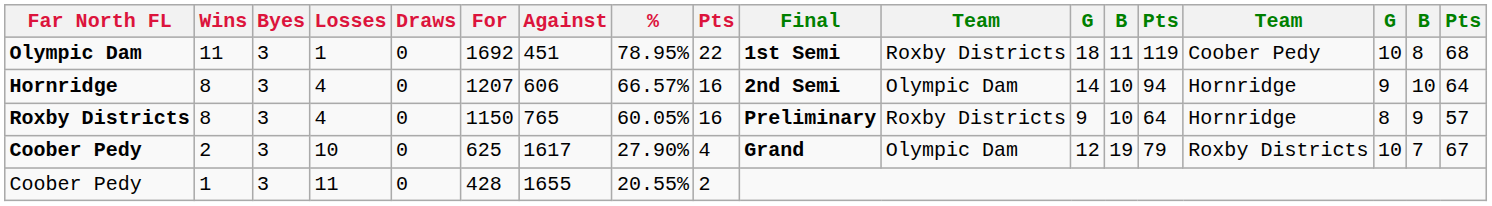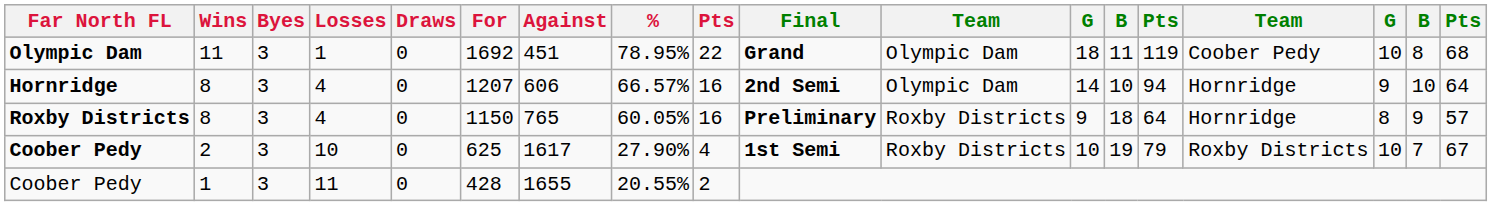row 2 | Final: 1st Semi -> Grand
row 2 | column 11: Roxby Districts -> Olympic Dam
row 4 | column 13: 10 -> 18
row 5 | Final: Grand -> 1st Semi
row 5 | column 11: Olympic Dam -> Roxby Districts
row 5 | column 12: 12 -> 10
